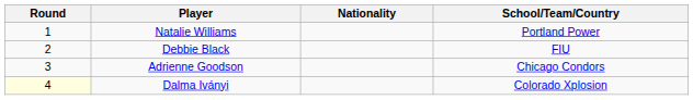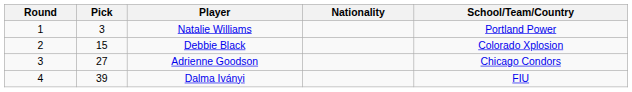+ column: Pick | 3 | 15 | 27 | 39
Debbie Black | School/Team/Country: FIU -> Colorado Xplosion
Dalma Iványi | Round: lightyellow background -> no background
Dalma Iványi | School/Team/Country: Colorado Xplosion -> FIU
